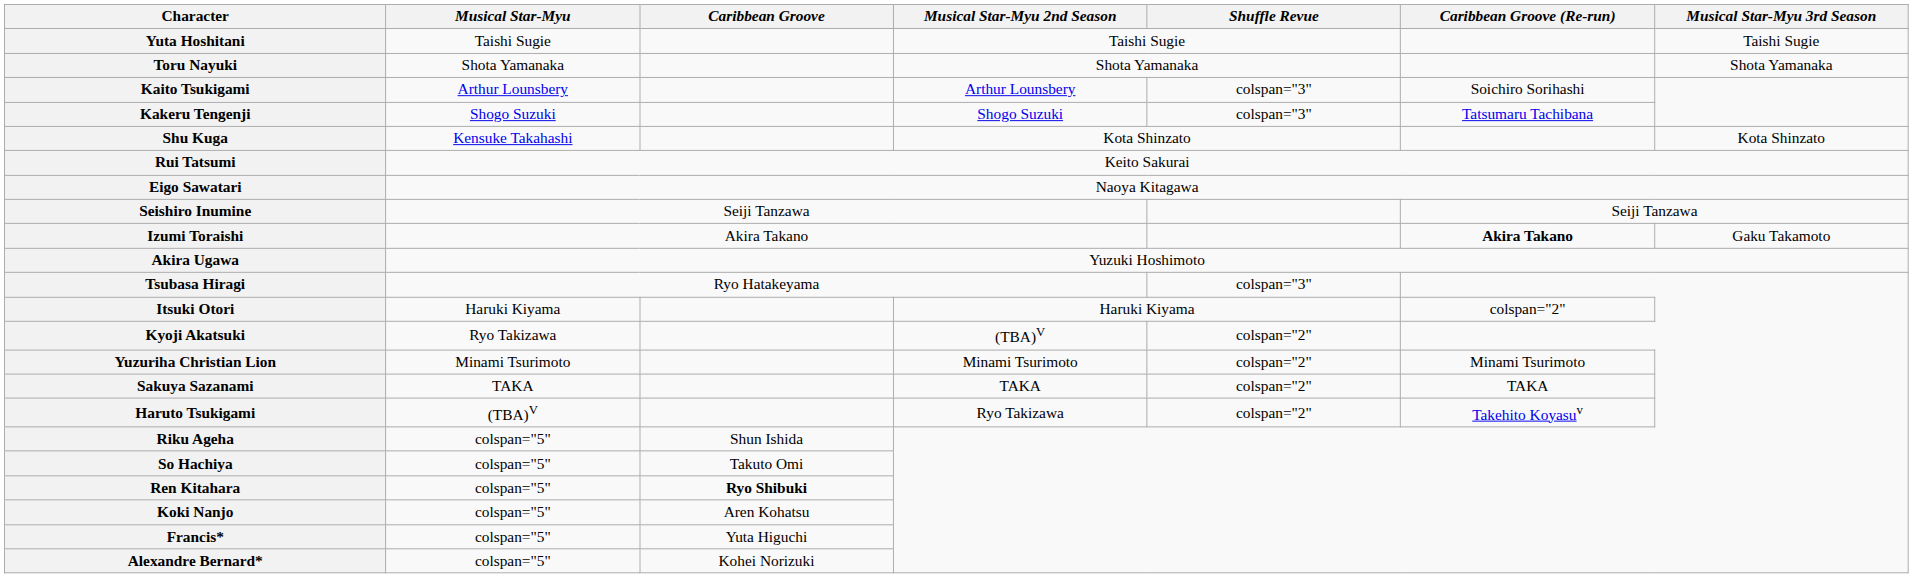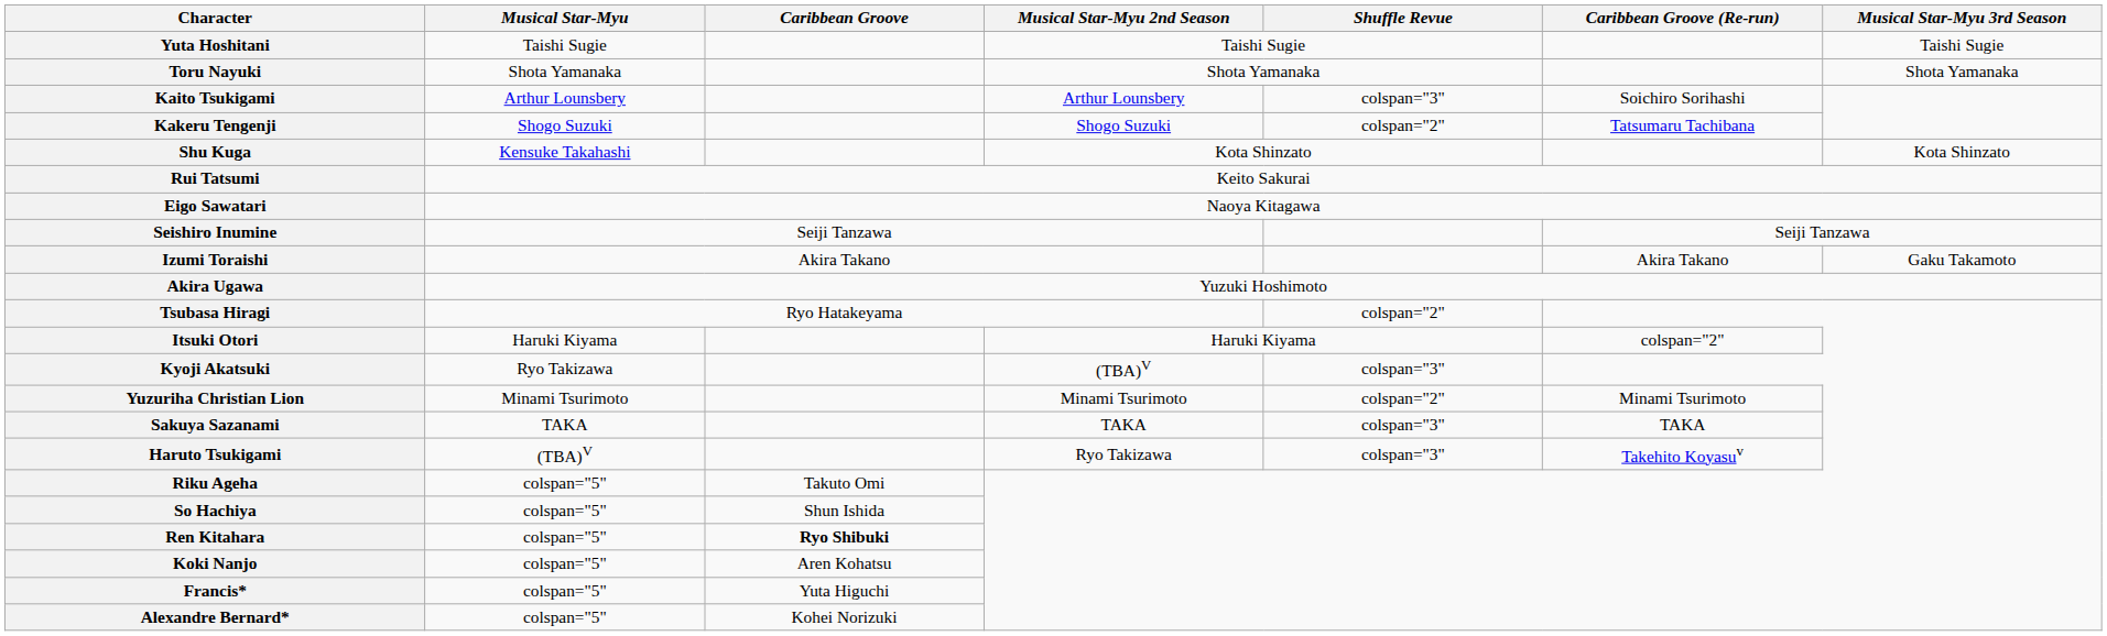Kakeru Tengenji | Shuffle Revue: colspan="3" -> colspan="2"
Izumi Toraishi | Caribbean Groove (Re-run): bold -> normal
Tsubasa Hiragi | Shuffle Revue: colspan="3" -> colspan="2"
Kyoji Akatsuki | Shuffle Revue: colspan="2" -> colspan="3"
Sakuya Sazanami | Shuffle Revue: colspan="2" -> colspan="3"
Haruto Tsukigami | Shuffle Revue: colspan="2" -> colspan="3"
Riku Ageha | Caribbean Groove: Shun Ishida -> Takuto Omi
So Hachiya | Caribbean Groove: Takuto Omi -> Shun Ishida
